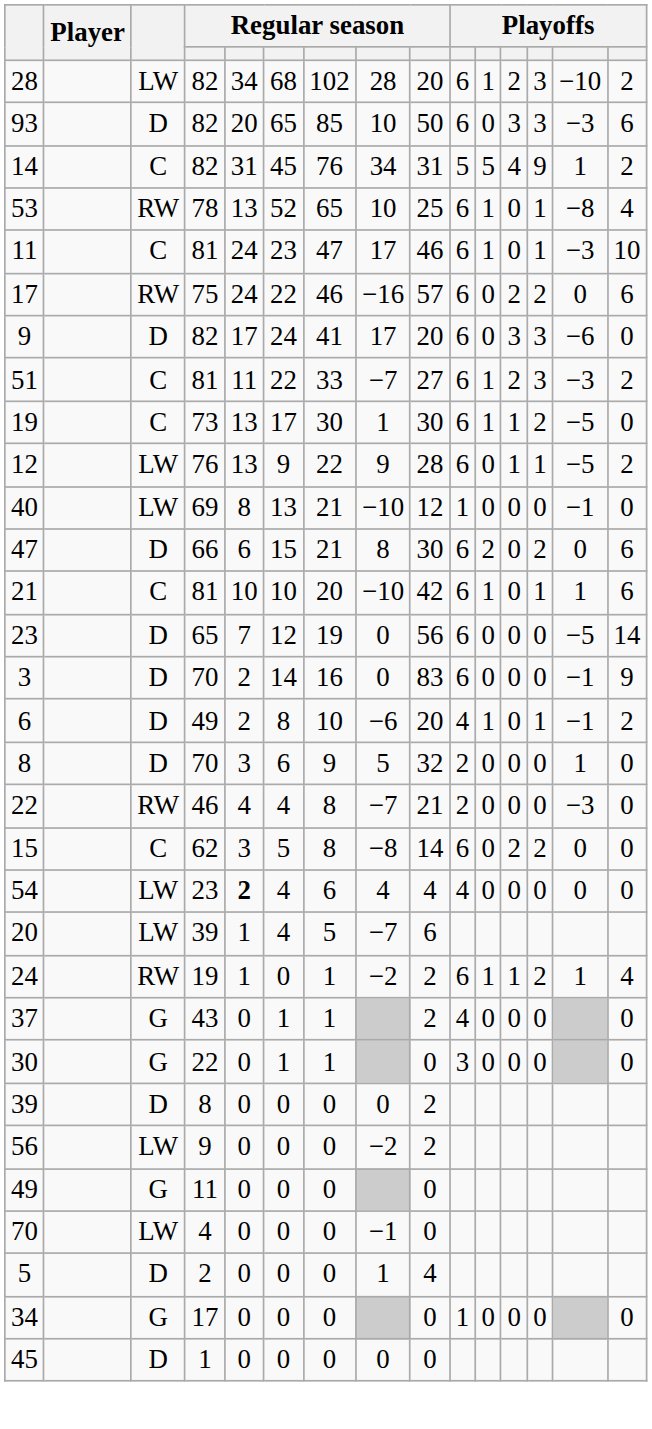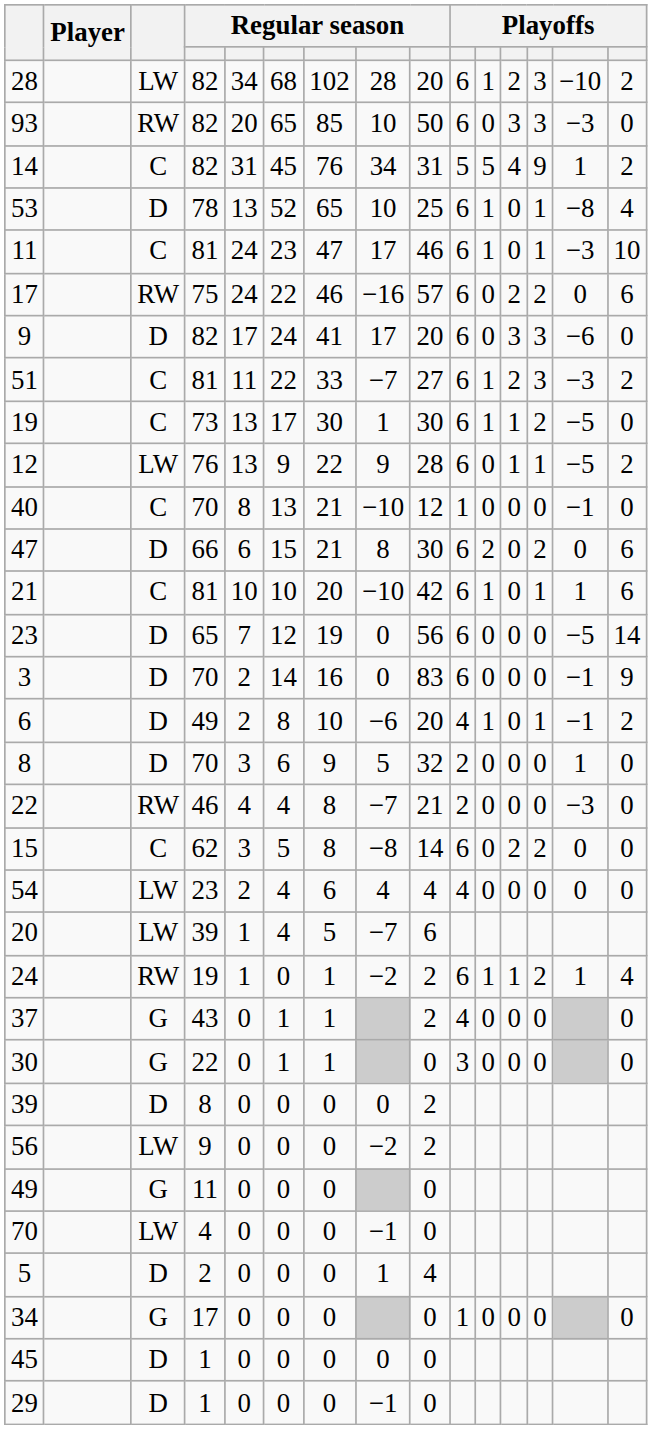93 | column 3: D -> RW
93 | column 15: 6 -> 0
53 | column 3: RW -> D
40 | column 3: LW -> C
40 | column 4: 69 -> 70
54 | column 5: bold -> normal
+ row: 29 | D | 1 | 0 | 0 | 0 | −1 | 0
